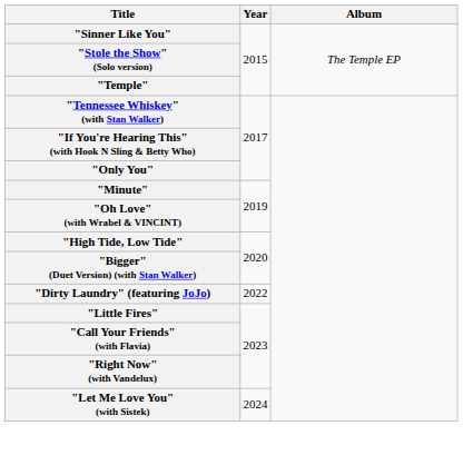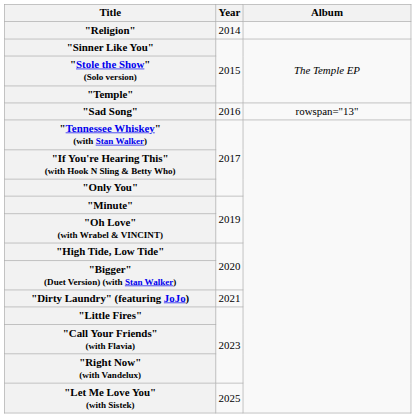+ row: "Religion" | 2014
+ row: "Sad Song" | 2016 | rowspan="13"
"Dirty Laundry" (featuring JoJo) | Year: 2022 -> 2021
"Let Me Love You" (with Sistek) | Year: 2024 -> 2025
